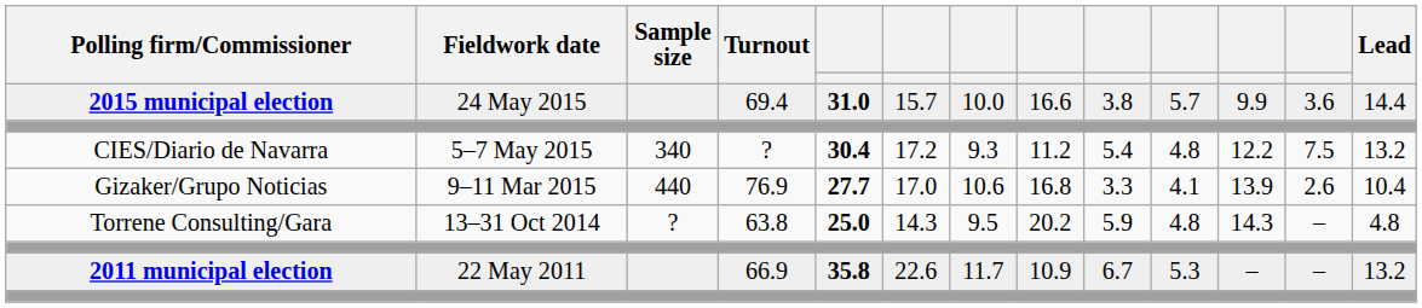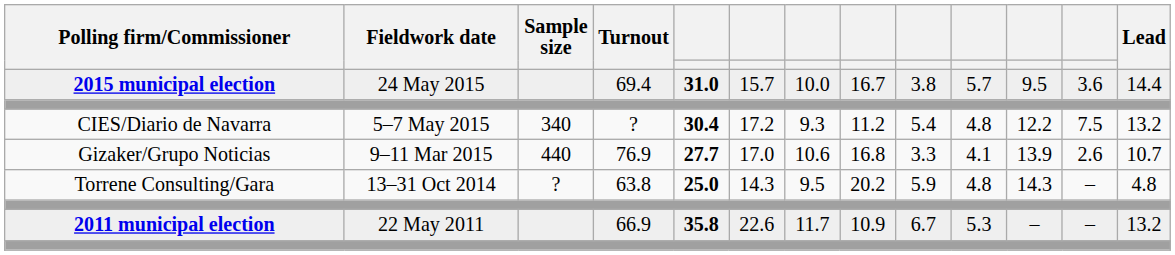2015 municipal election | column 8: 16.6 -> 16.7
2015 municipal election | column 11: 9.9 -> 9.5
Gizaker/Grupo Noticias | Lead: 10.4 -> 10.7
